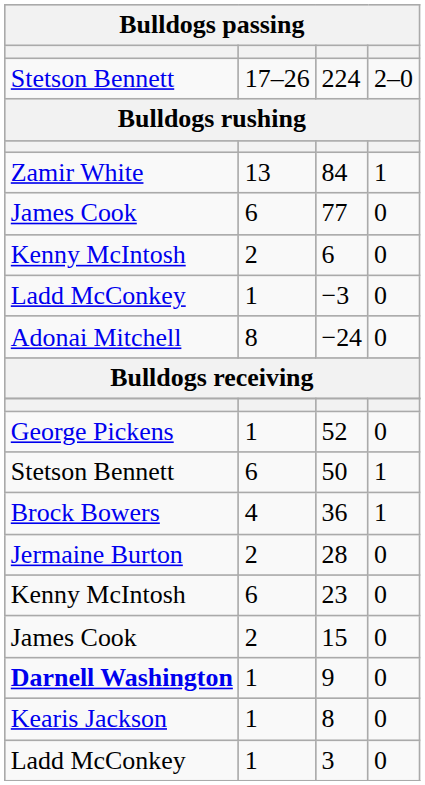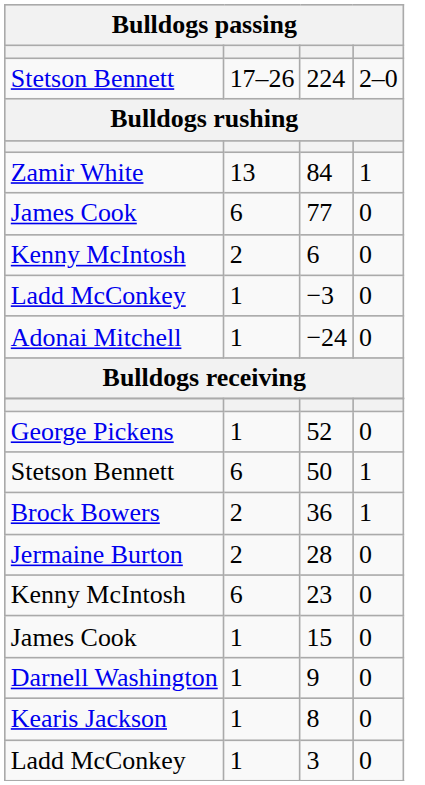−24 | column 2: 8 -> 1
36 | column 2: 4 -> 2
15 | column 2: 2 -> 1
9 | column 1: bold -> normal
